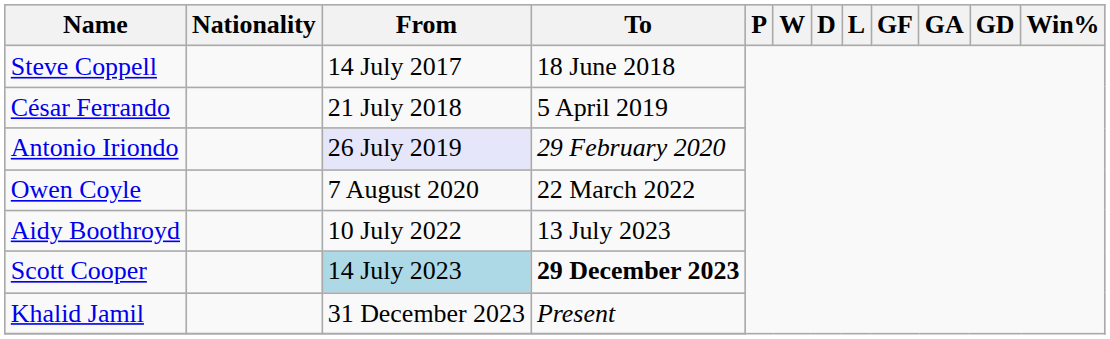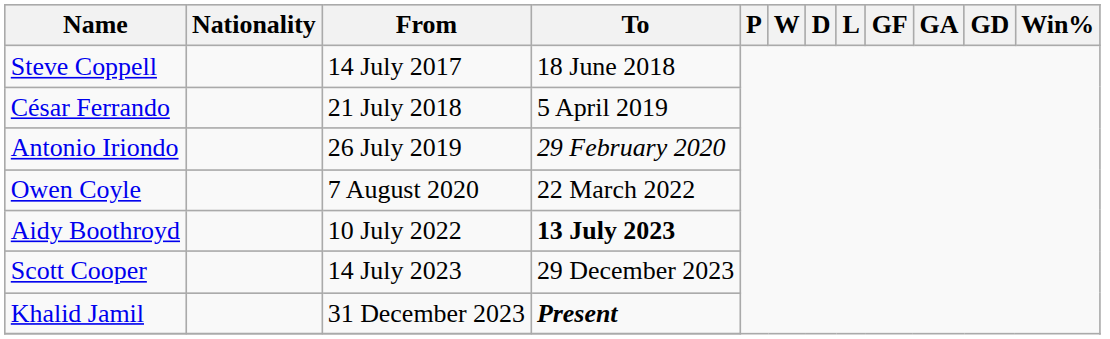Antonio Iriondo | From: lavender background -> no background
Aidy Boothroyd | To: normal -> bold
Scott Cooper | From: lightblue background -> no background
Scott Cooper | To: bold -> normal
Khalid Jamil | To: normal -> bold
